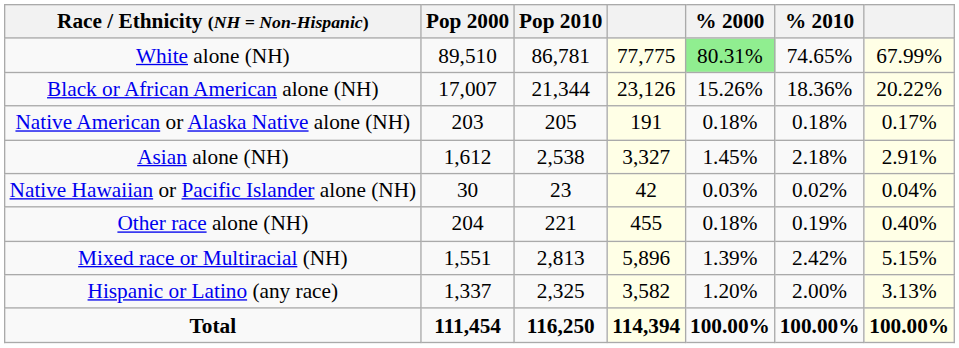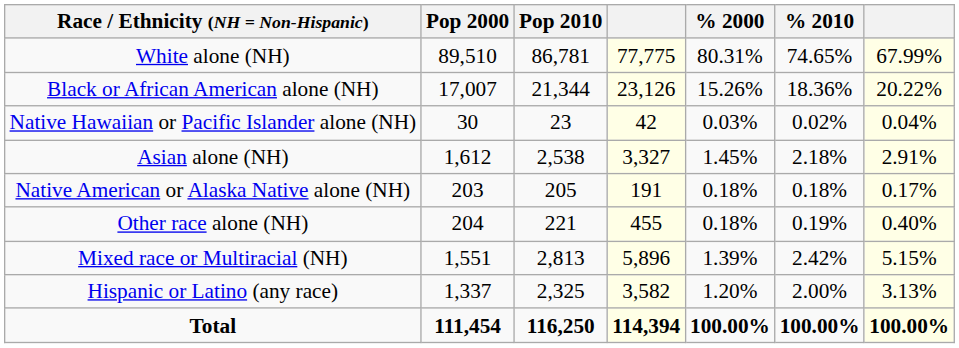White alone (NH) | % 2000: lightgreen background -> no background
rows swapped: Native American or Alaska Native alone (NH) <-> Native Hawaiian or Pacific Islander alone (NH)
